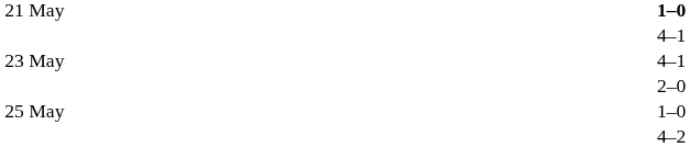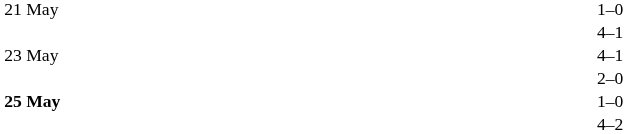21 May | column 2: bold -> normal
25 May | column 1: normal -> bold
